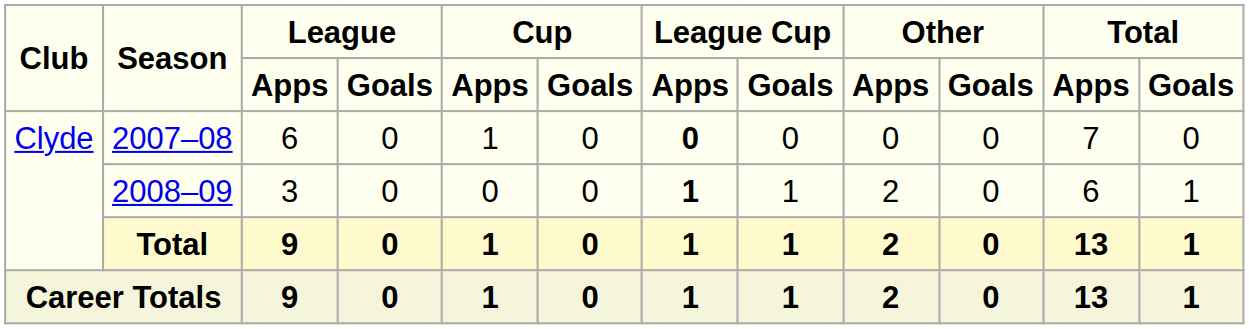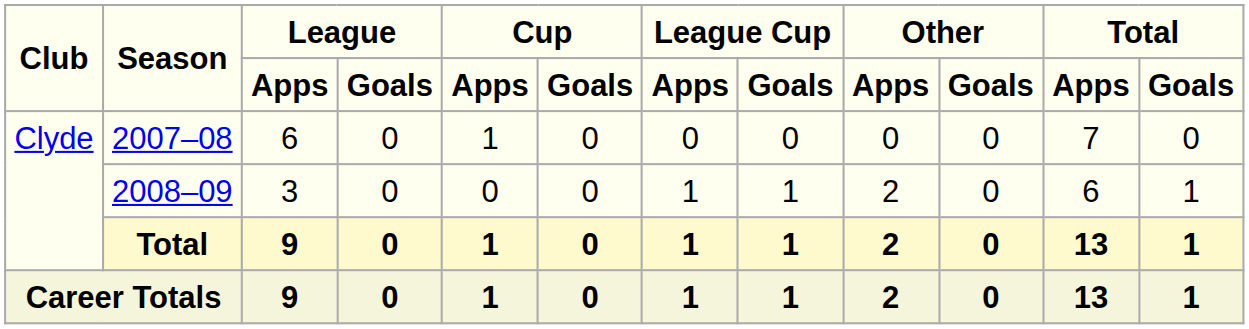2007–08 | League Cup / Apps: bold -> normal
2008–09 | League Cup / Apps: bold -> normal
